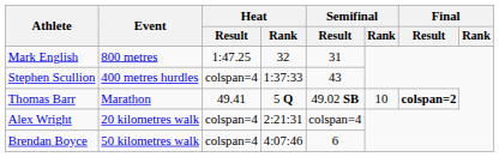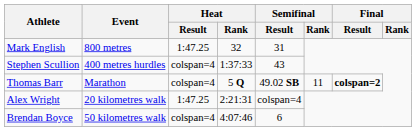Thomas Barr | Heat / Result: 49.41 -> colspan=4
Thomas Barr | Semifinal / Rank: 10 -> 11
Alex Wright | Heat / Result: colspan=4 -> 1:47.25
